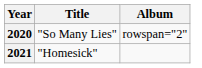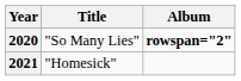2020 | Album: normal -> bold
